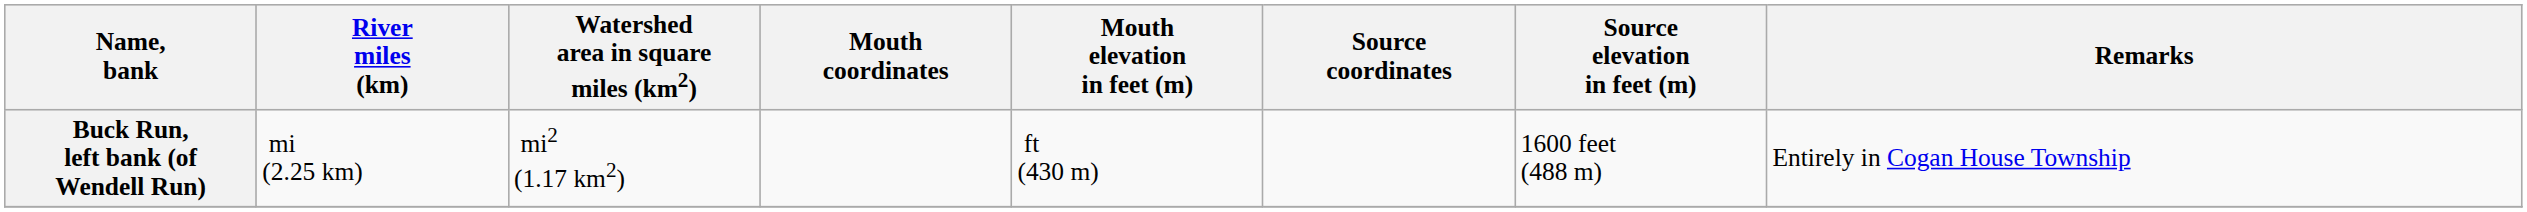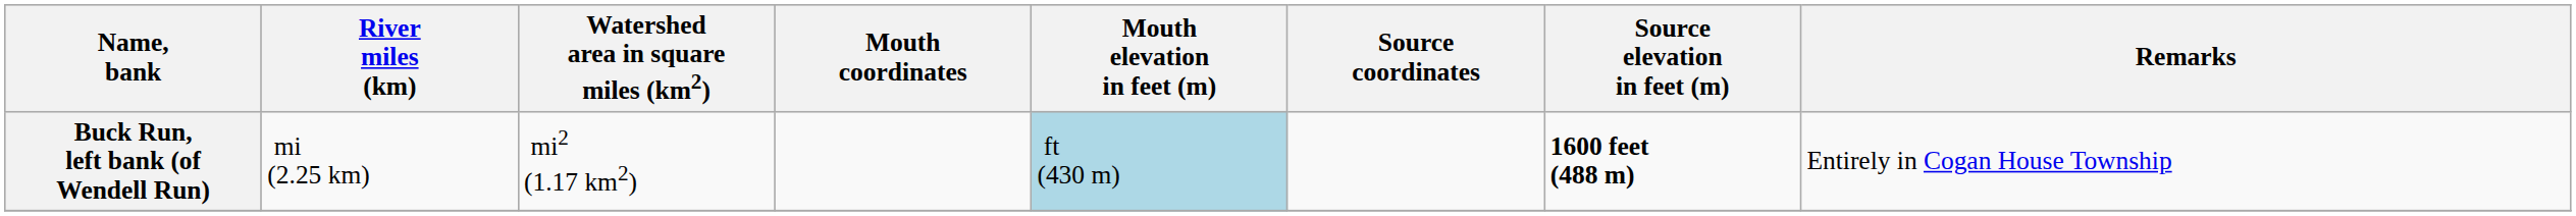Buck Run, left bank (of Wendell Run) | Mouth elevation in feet (m): no background -> lightblue background
Buck Run, left bank (of Wendell Run) | Source elevation in feet (m): normal -> bold
